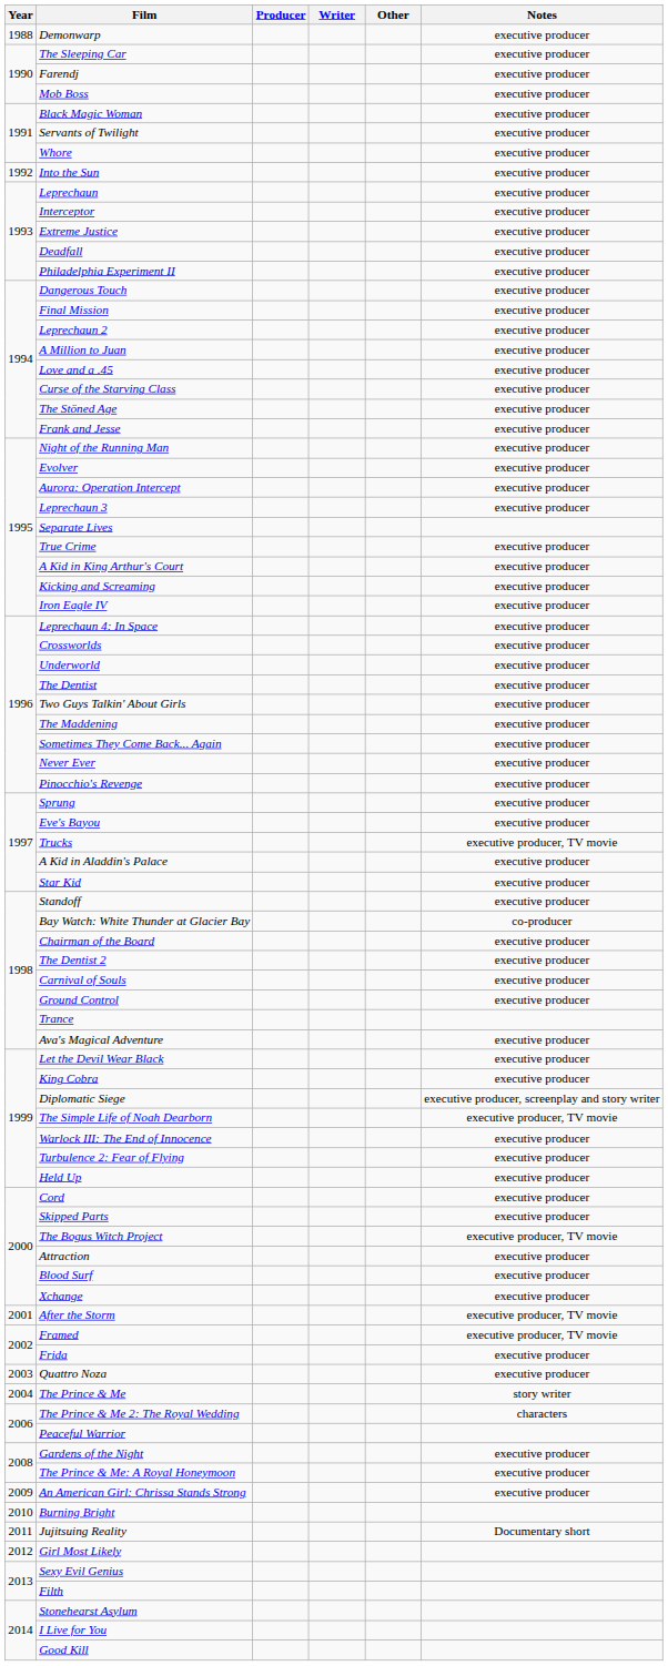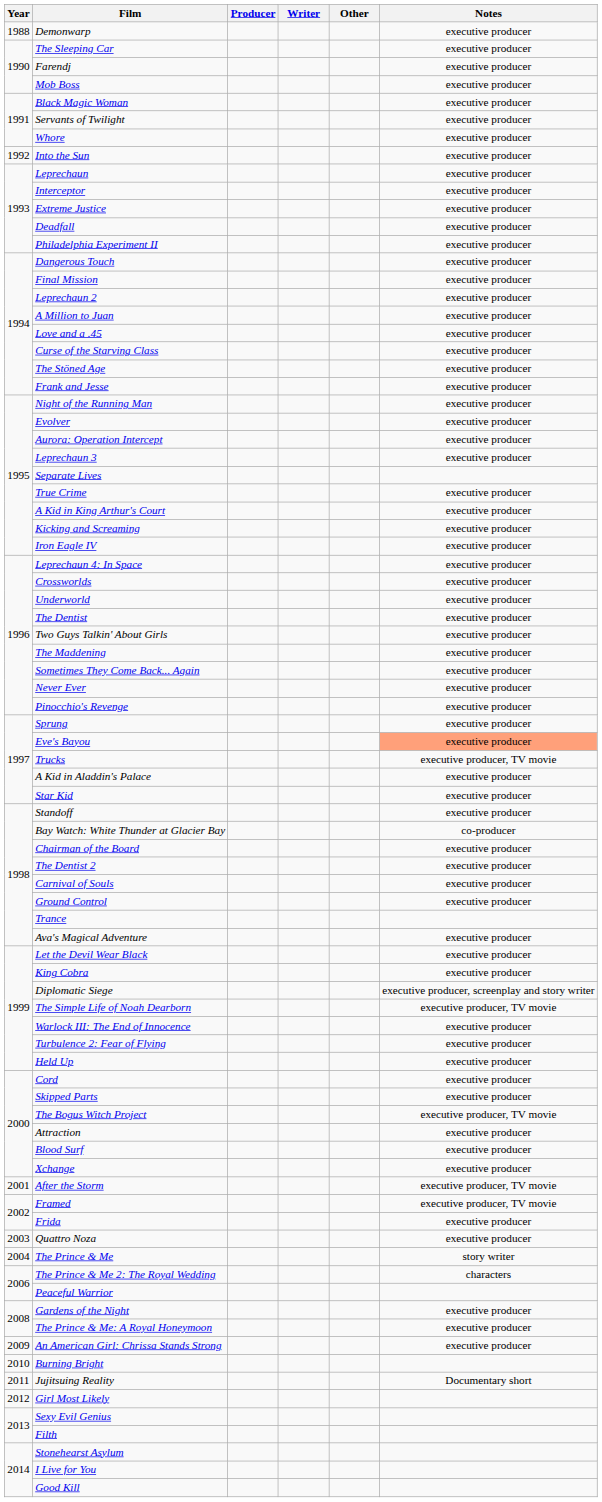Eve's Bayou | Notes: no background -> lightsalmon background
